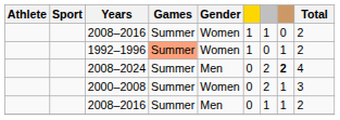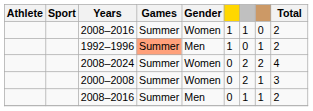1992–1996 | Gender: Women -> Men
2008–2024 | Gender: Men -> Women
2008–2024 | column 8: bold -> normal
